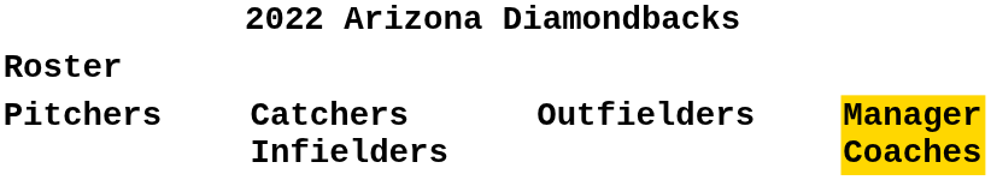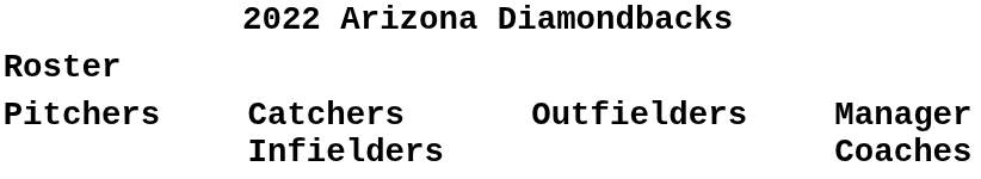Pitchers | column 4: gold background -> no background
